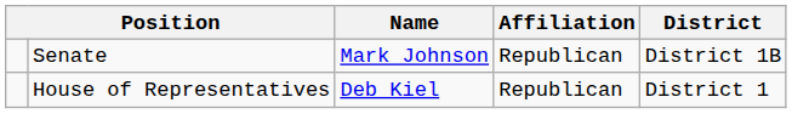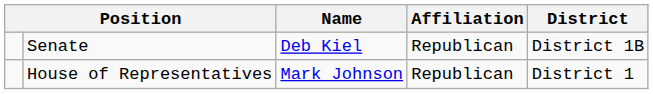Senate | Name: Mark Johnson -> Deb Kiel
House of Representatives | Name: Deb Kiel -> Mark Johnson
